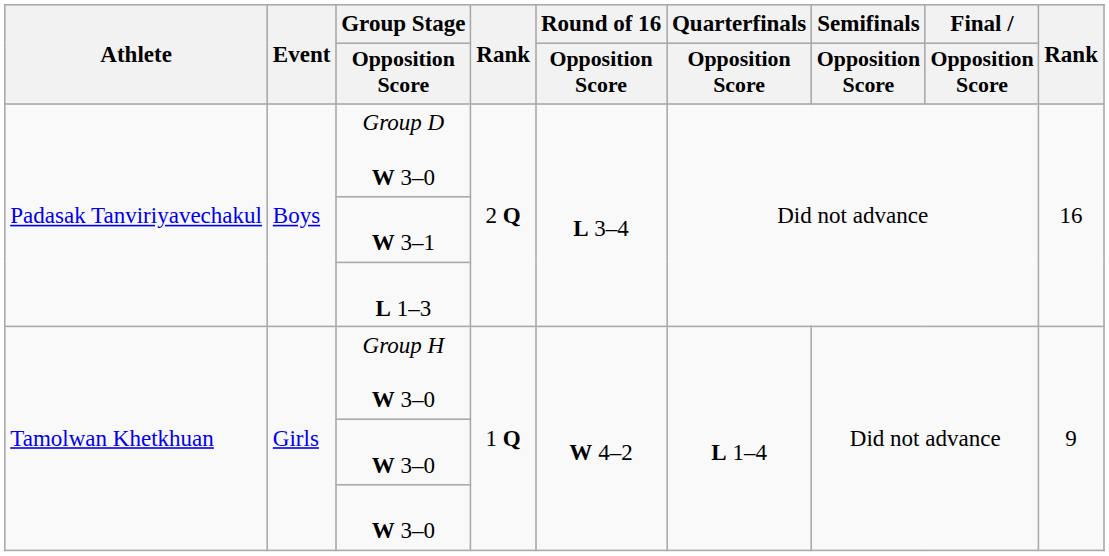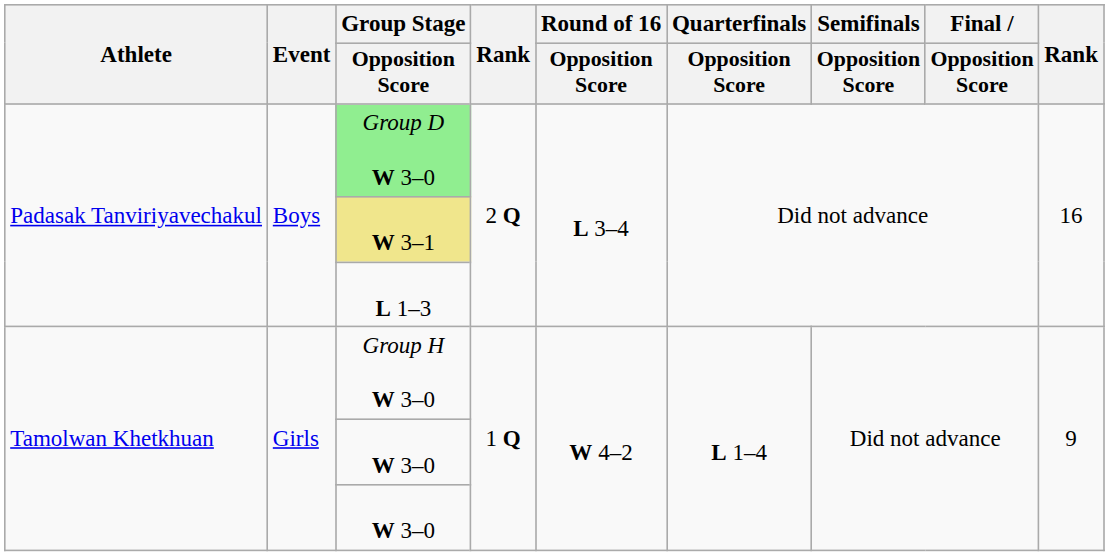Group D W 3–0 | Group Stage / Opposition Score: no background -> lightgreen background
W 3–1 | Group Stage / Opposition Score: no background -> khaki background
